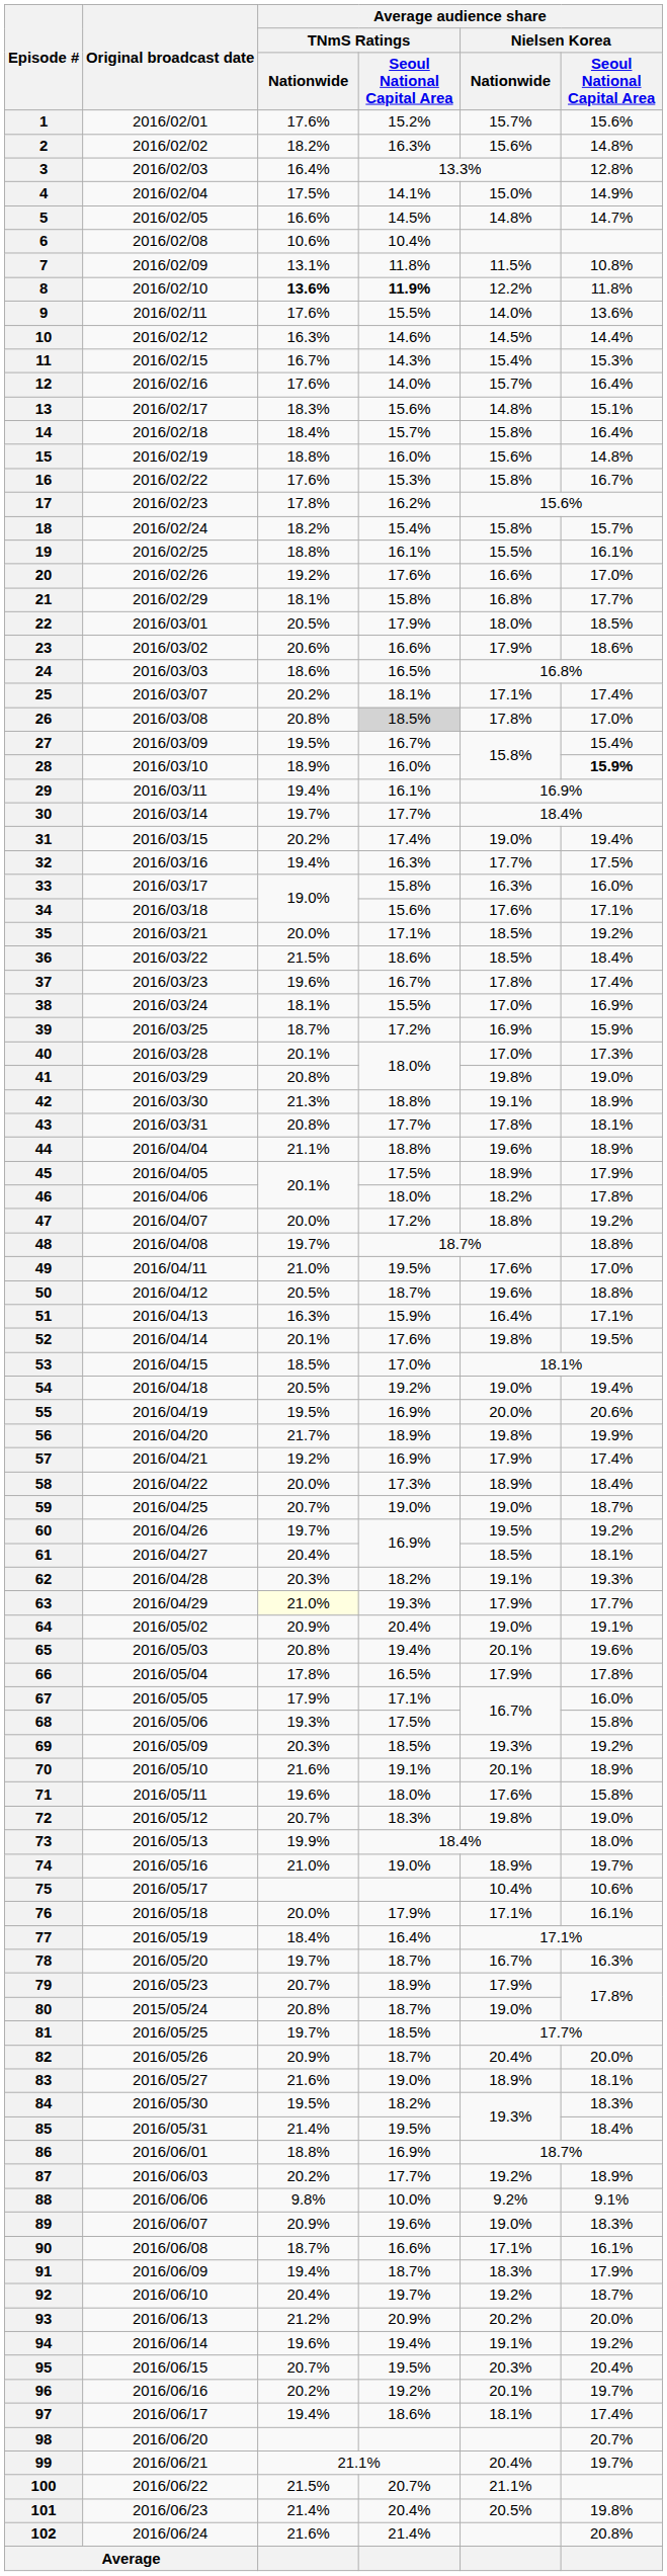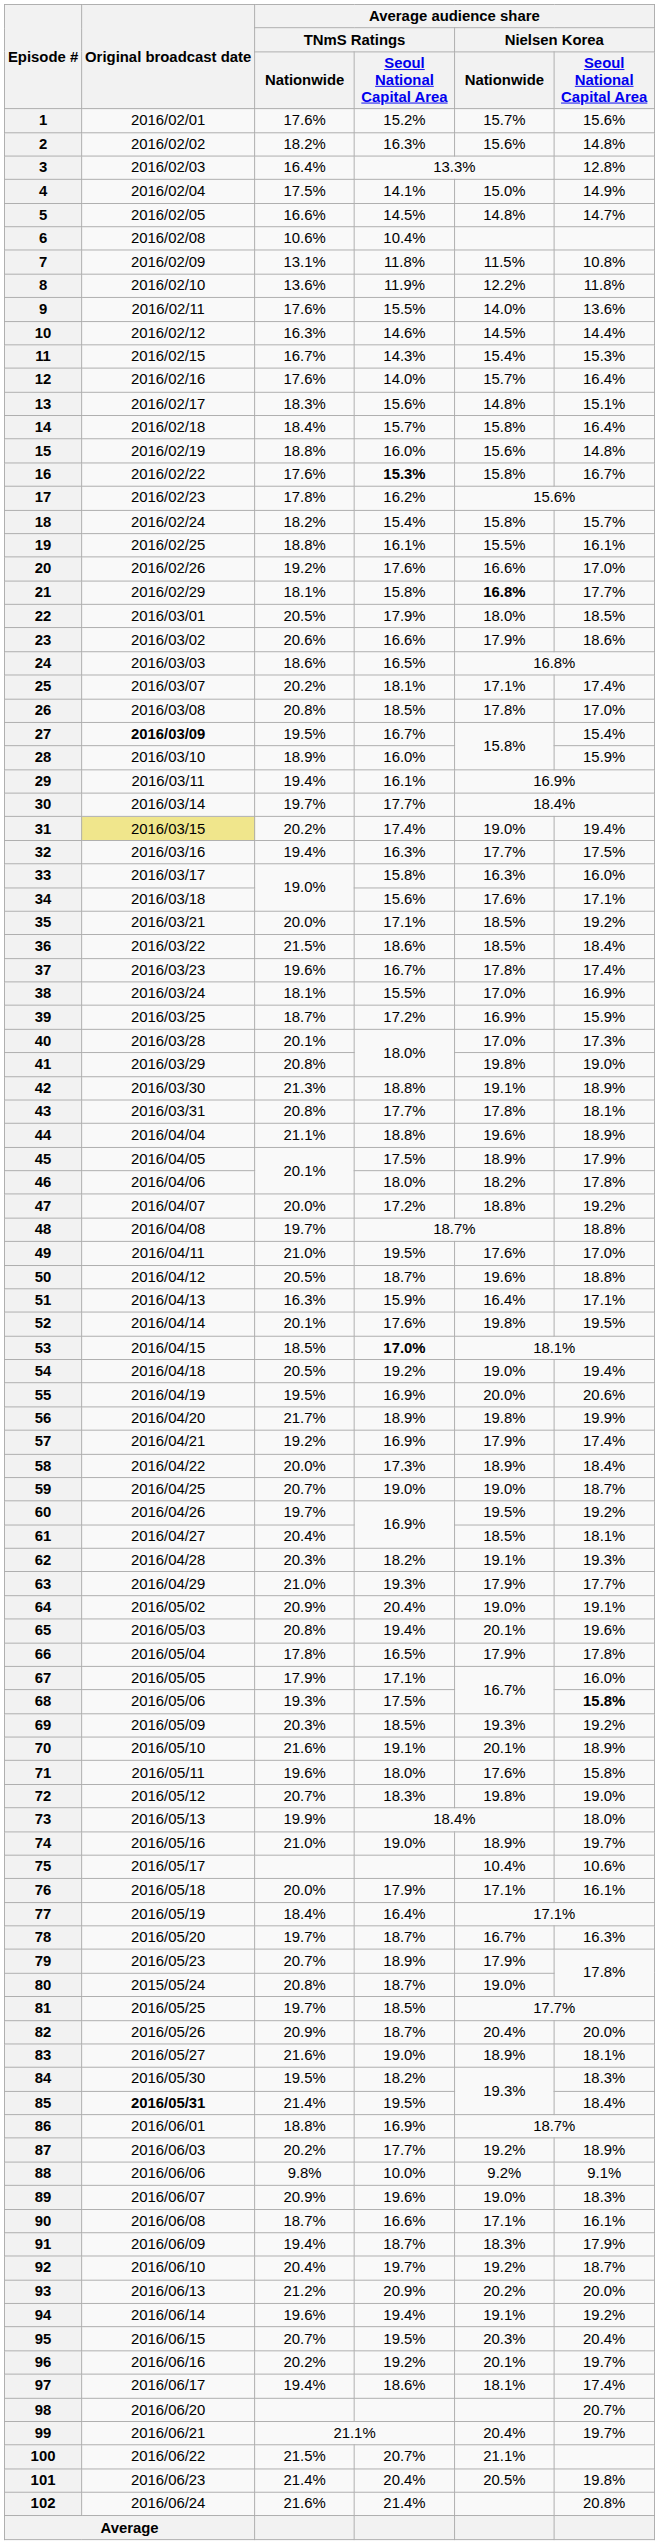8 | Average audience share / TNmS Ratings / Nationwide: bold -> normal
8 | column 4: bold -> normal
16 | column 4: normal -> bold
21 | Average audience share / Nielsen Korea / Nationwide: normal -> bold
26 | column 4: lightgrey background -> no background
27 | Original broadcast date: normal -> bold
28 | column 6: bold -> normal
31 | Original broadcast date: no background -> khaki background
53 | column 4: normal -> bold
63 | Average audience share / TNmS Ratings / Nationwide: lightyellow background -> no background
68 | column 6: normal -> bold
85 | Original broadcast date: normal -> bold
